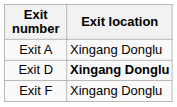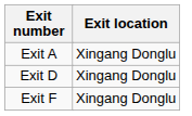Exit D | Exit location: bold -> normal
